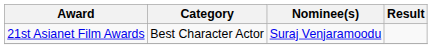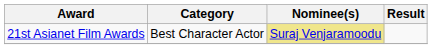21st Asianet Film Awards | Nominee(s): no background -> khaki background
